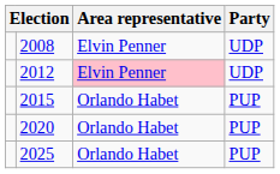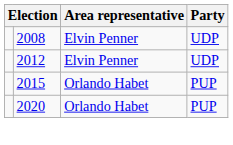2012 | Area representative: pink background -> no background
- row: 2025 | Orlando Habet | PUP
